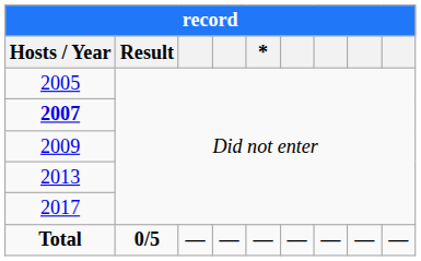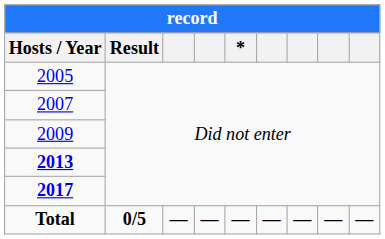2007 | Hosts / Year: bold -> normal
2013 | Hosts / Year: normal -> bold
2017 | Hosts / Year: normal -> bold
